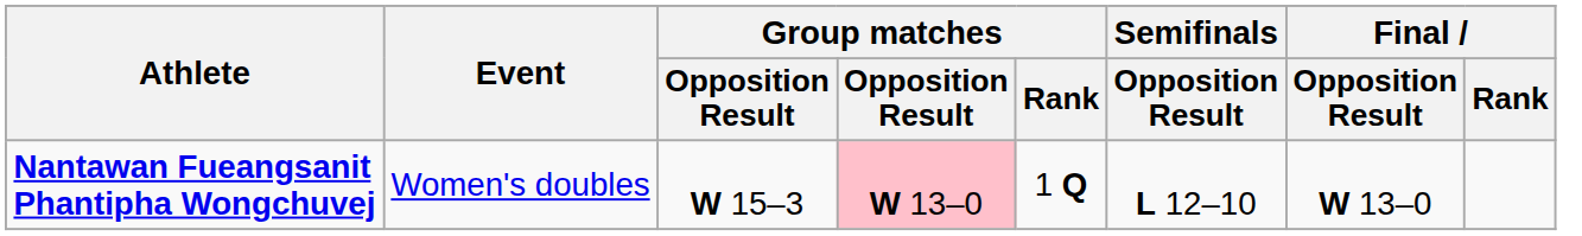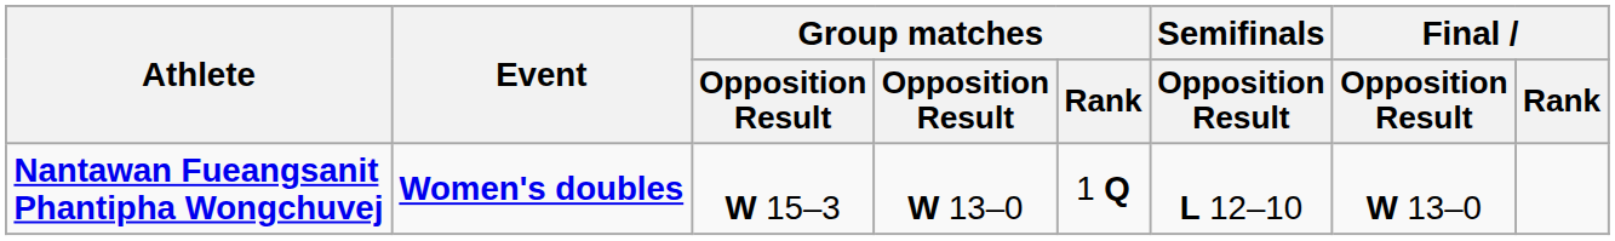Nantawan Fueangsanit Phantipha Wongchuvej | Event: normal -> bold
Nantawan Fueangsanit Phantipha Wongchuvej | column 4: pink background -> no background
